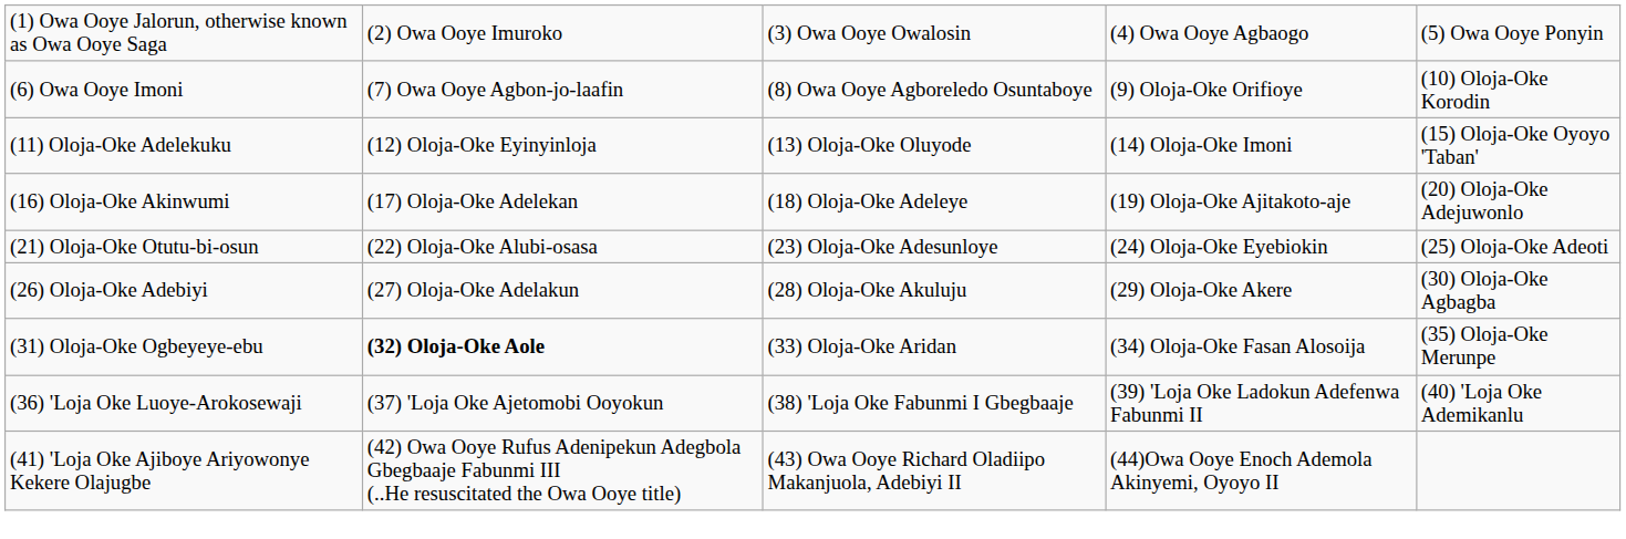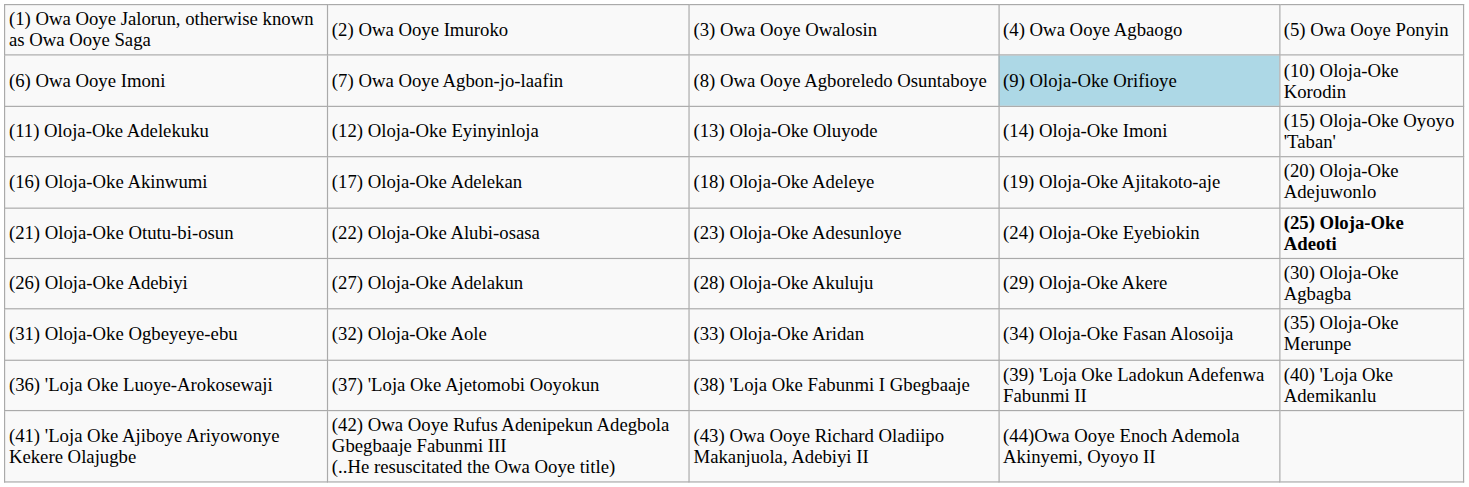(6) Owa Ooye Imoni | column 4: no background -> lightblue background
(21) Oloja-Oke Otutu-bi-osun | column 5: normal -> bold
(31) Oloja-Oke Ogbeyeye-ebu | column 2: bold -> normal
